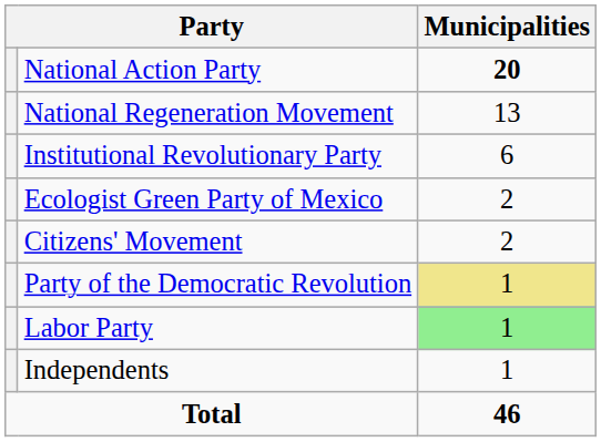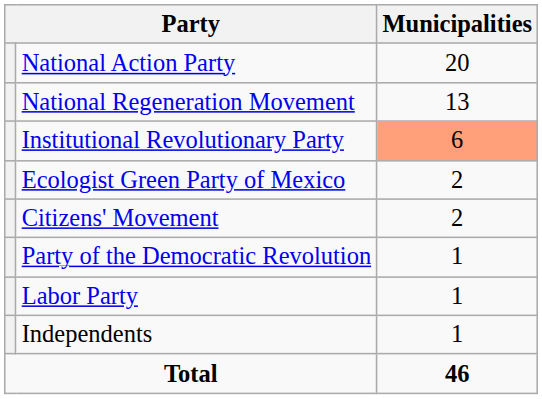National Action Party | Municipalities: bold -> normal
Institutional Revolutionary Party | Municipalities: no background -> lightsalmon background
Party of the Democratic Revolution | Municipalities: khaki background -> no background
Labor Party | Municipalities: lightgreen background -> no background
